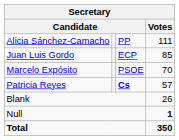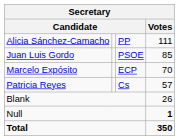Juan Luis Gordo | column 3: ECP -> PSOE
Marcelo Expósito | column 3: PSOE -> ECP
Patricia Reyes | column 3: bold -> normal
